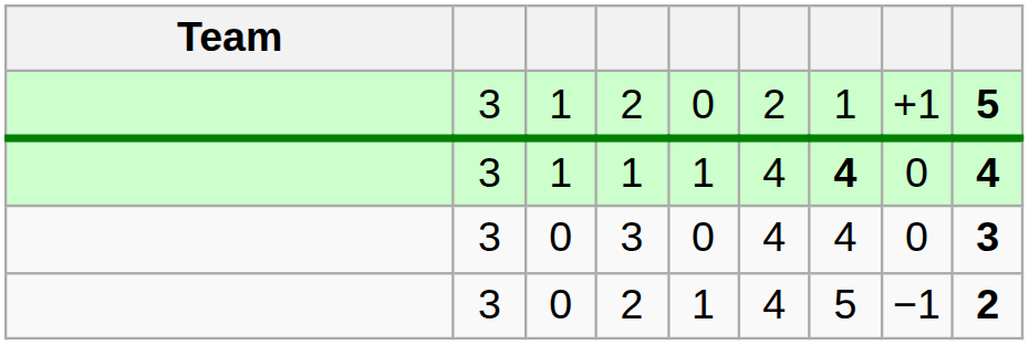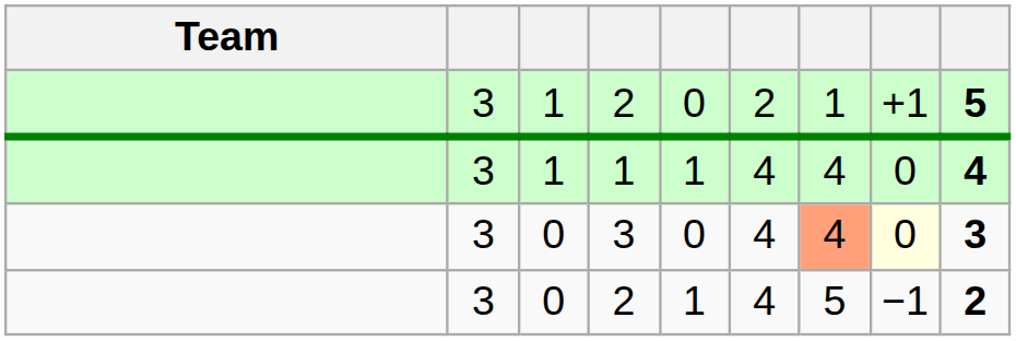row 3 | column 7: bold -> normal
row 4 | column 7: no background -> lightsalmon background
row 4 | column 8: no background -> lightyellow background
